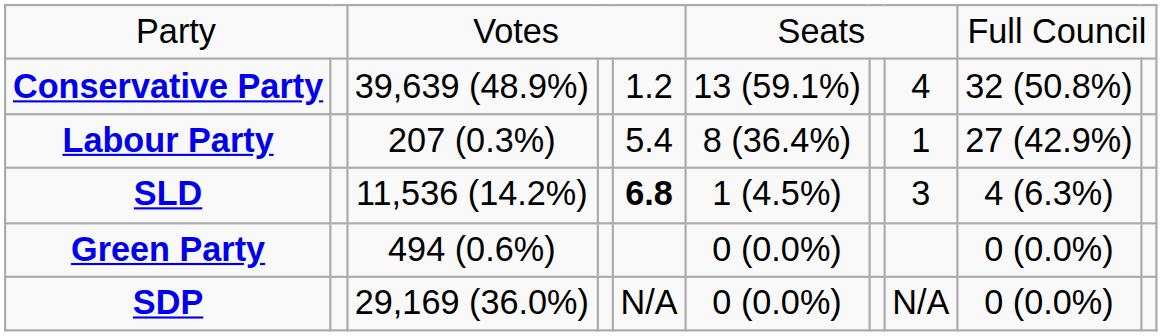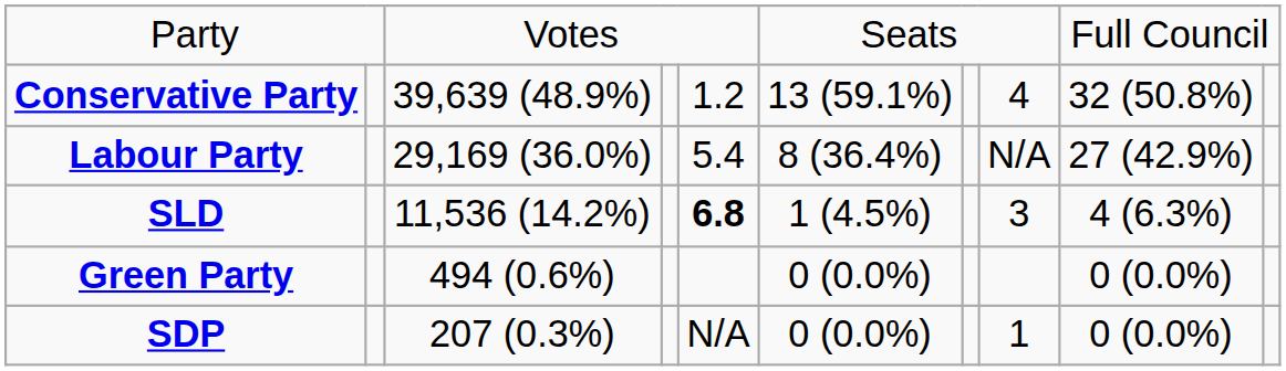Labour Party | column 3: 207 (0.3%) -> 29,169 (36.0%)
Labour Party | column 8: 1 -> N/A
SDP | column 3: 29,169 (36.0%) -> 207 (0.3%)
SDP | column 8: N/A -> 1
